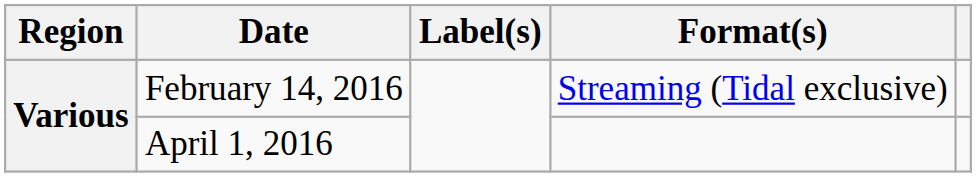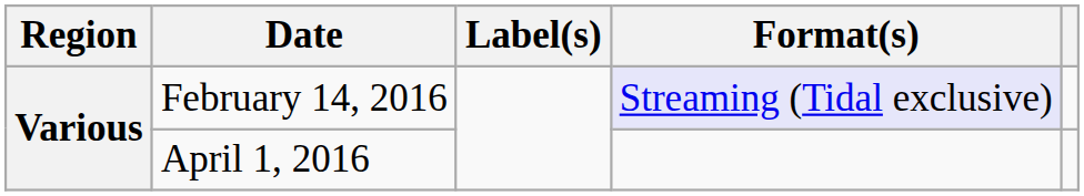February 14, 2016 | Format(s): no background -> lavender background
